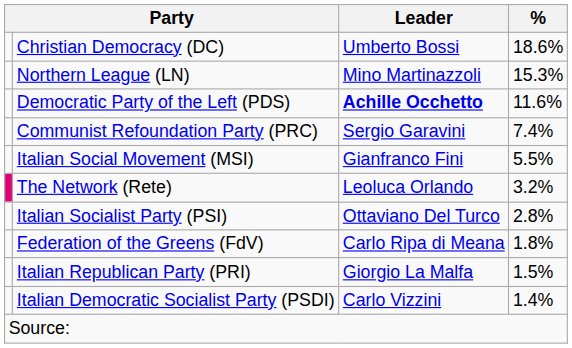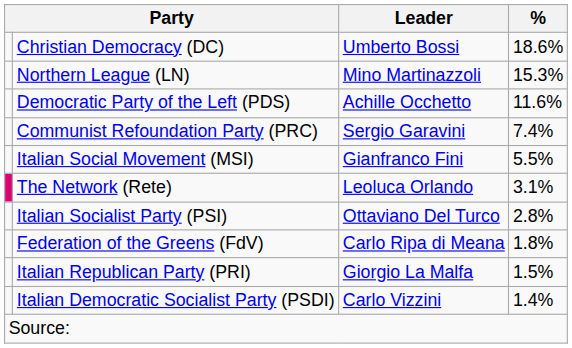Democratic Party of the Left (PDS) | Leader: bold -> normal
The Network (Rete) | %: 3.2% -> 3.1%
